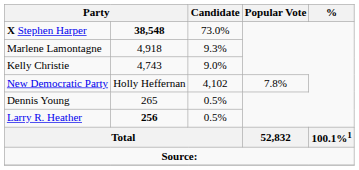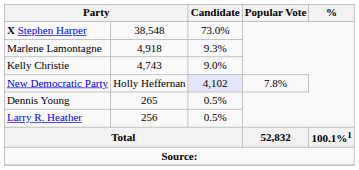X Stephen Harper | column 2: bold -> normal
New Democratic Party | Candidate: no background -> lavender background
Larry R. Heather | column 2: bold -> normal
